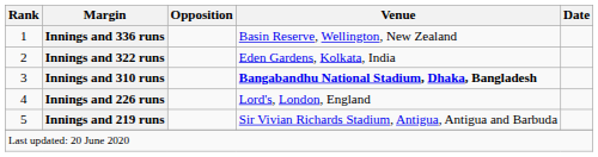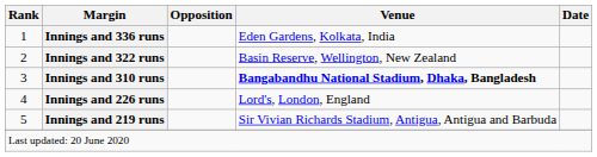Innings and 336 runs | Venue: Basin Reserve, Wellington, New Zealand -> Eden Gardens, Kolkata, India
Innings and 322 runs | Venue: Eden Gardens, Kolkata, India -> Basin Reserve, Wellington, New Zealand
